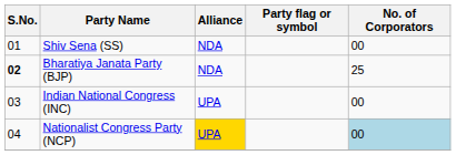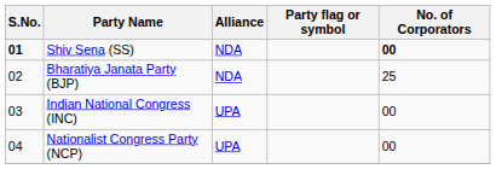Shiv Sena (SS) | S.No.: normal -> bold
Shiv Sena (SS) | No. of Corporators: normal -> bold
Bharatiya Janata Party (BJP) | S.No.: bold -> normal
Nationalist Congress Party (NCP) | Alliance: gold background -> no background
Nationalist Congress Party (NCP) | No. of Corporators: lightblue background -> no background
